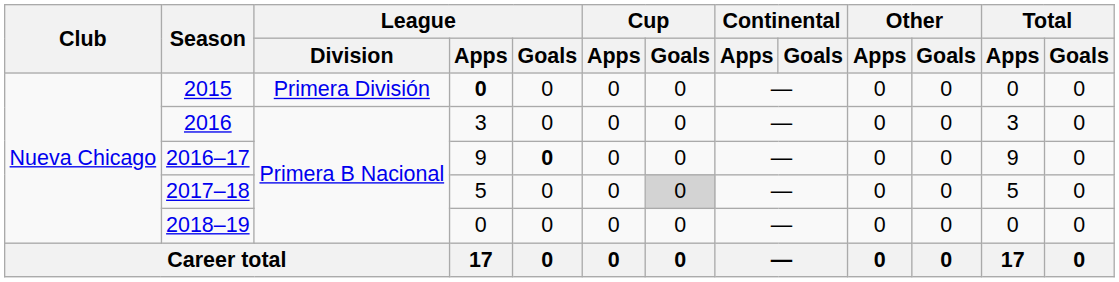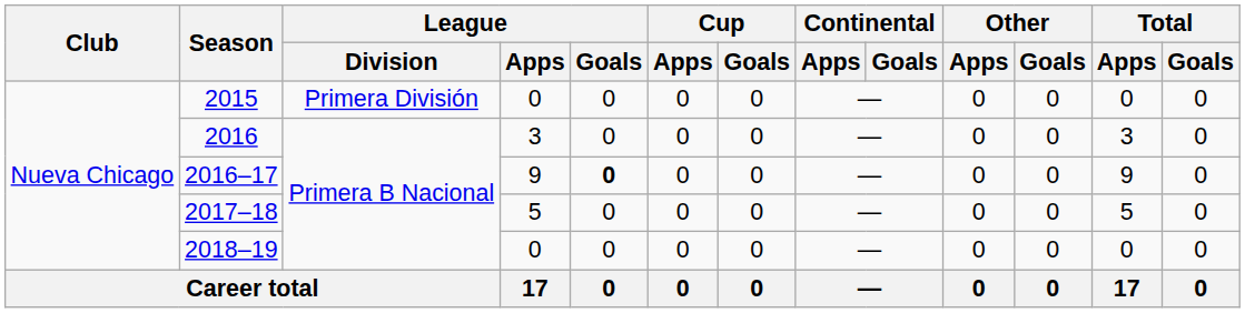2015 | League / Apps: bold -> normal
2017–18 | Cup / Goals: lightgrey background -> no background
